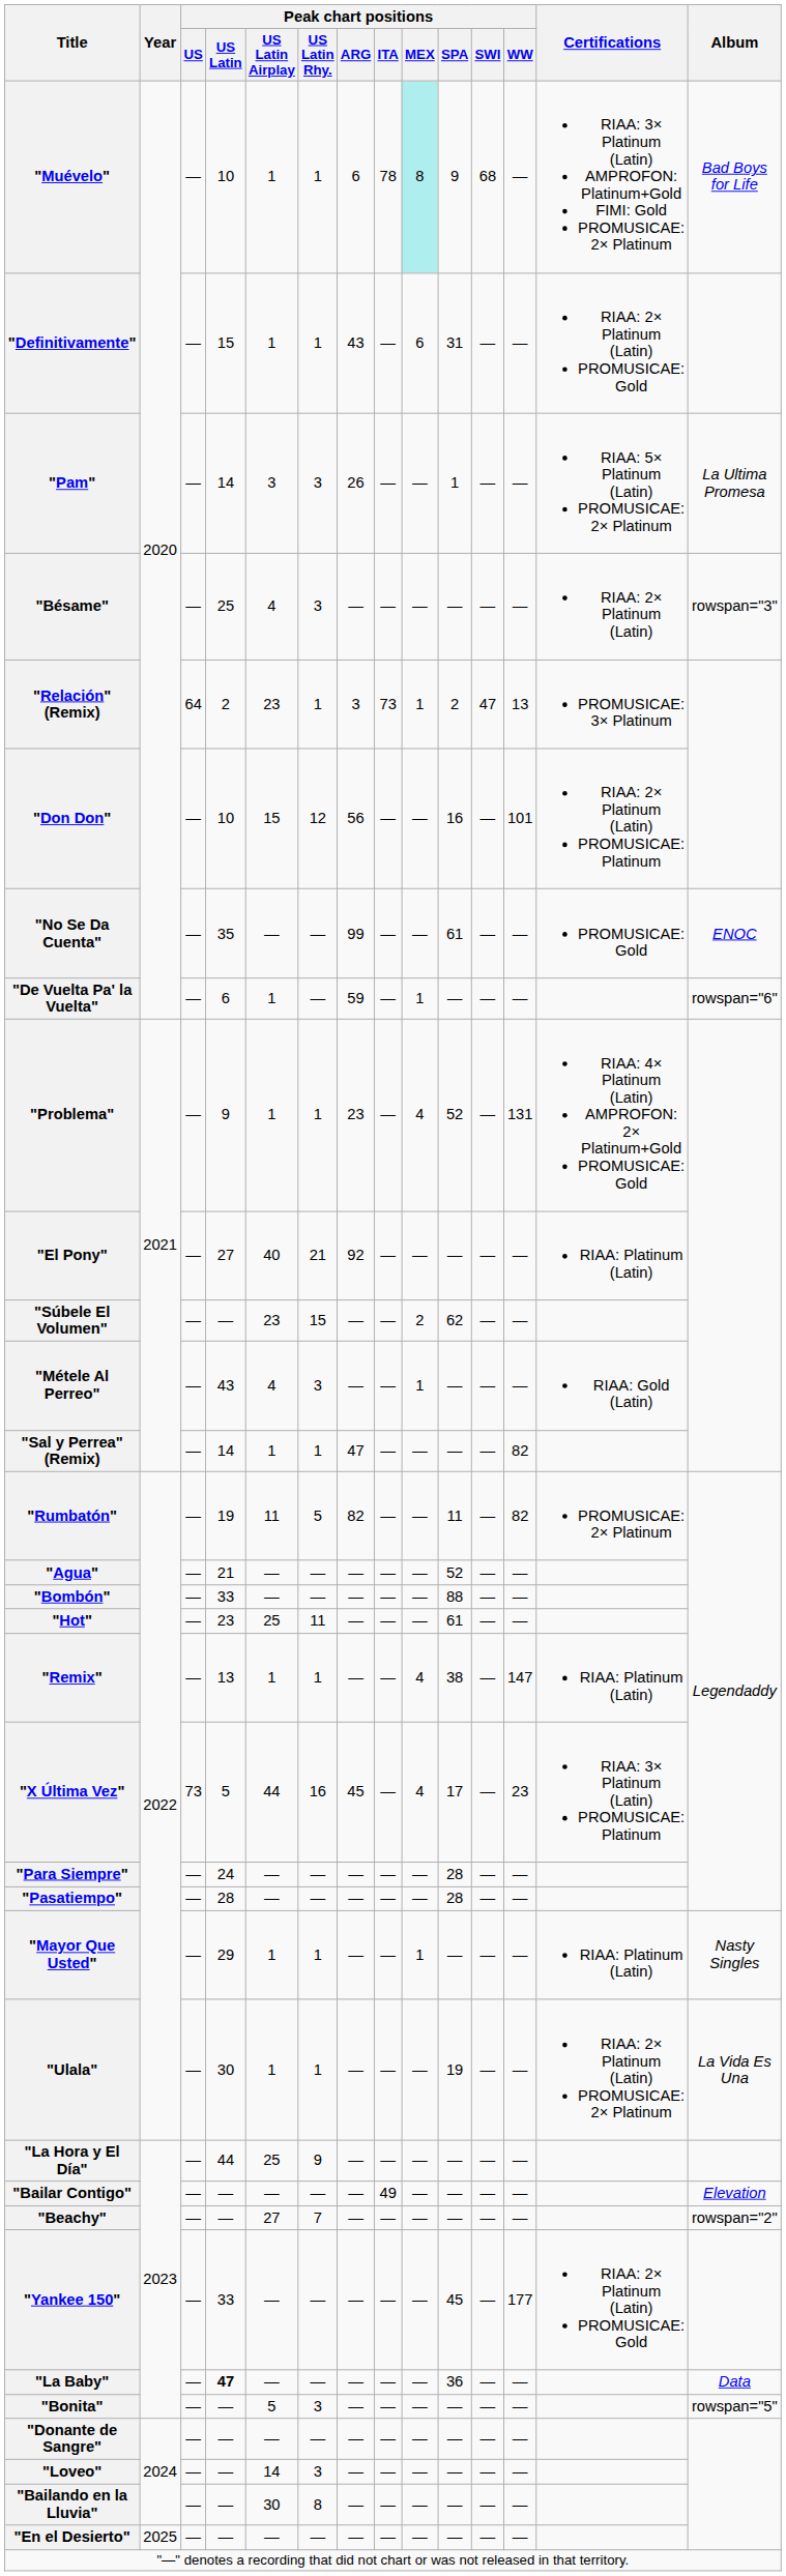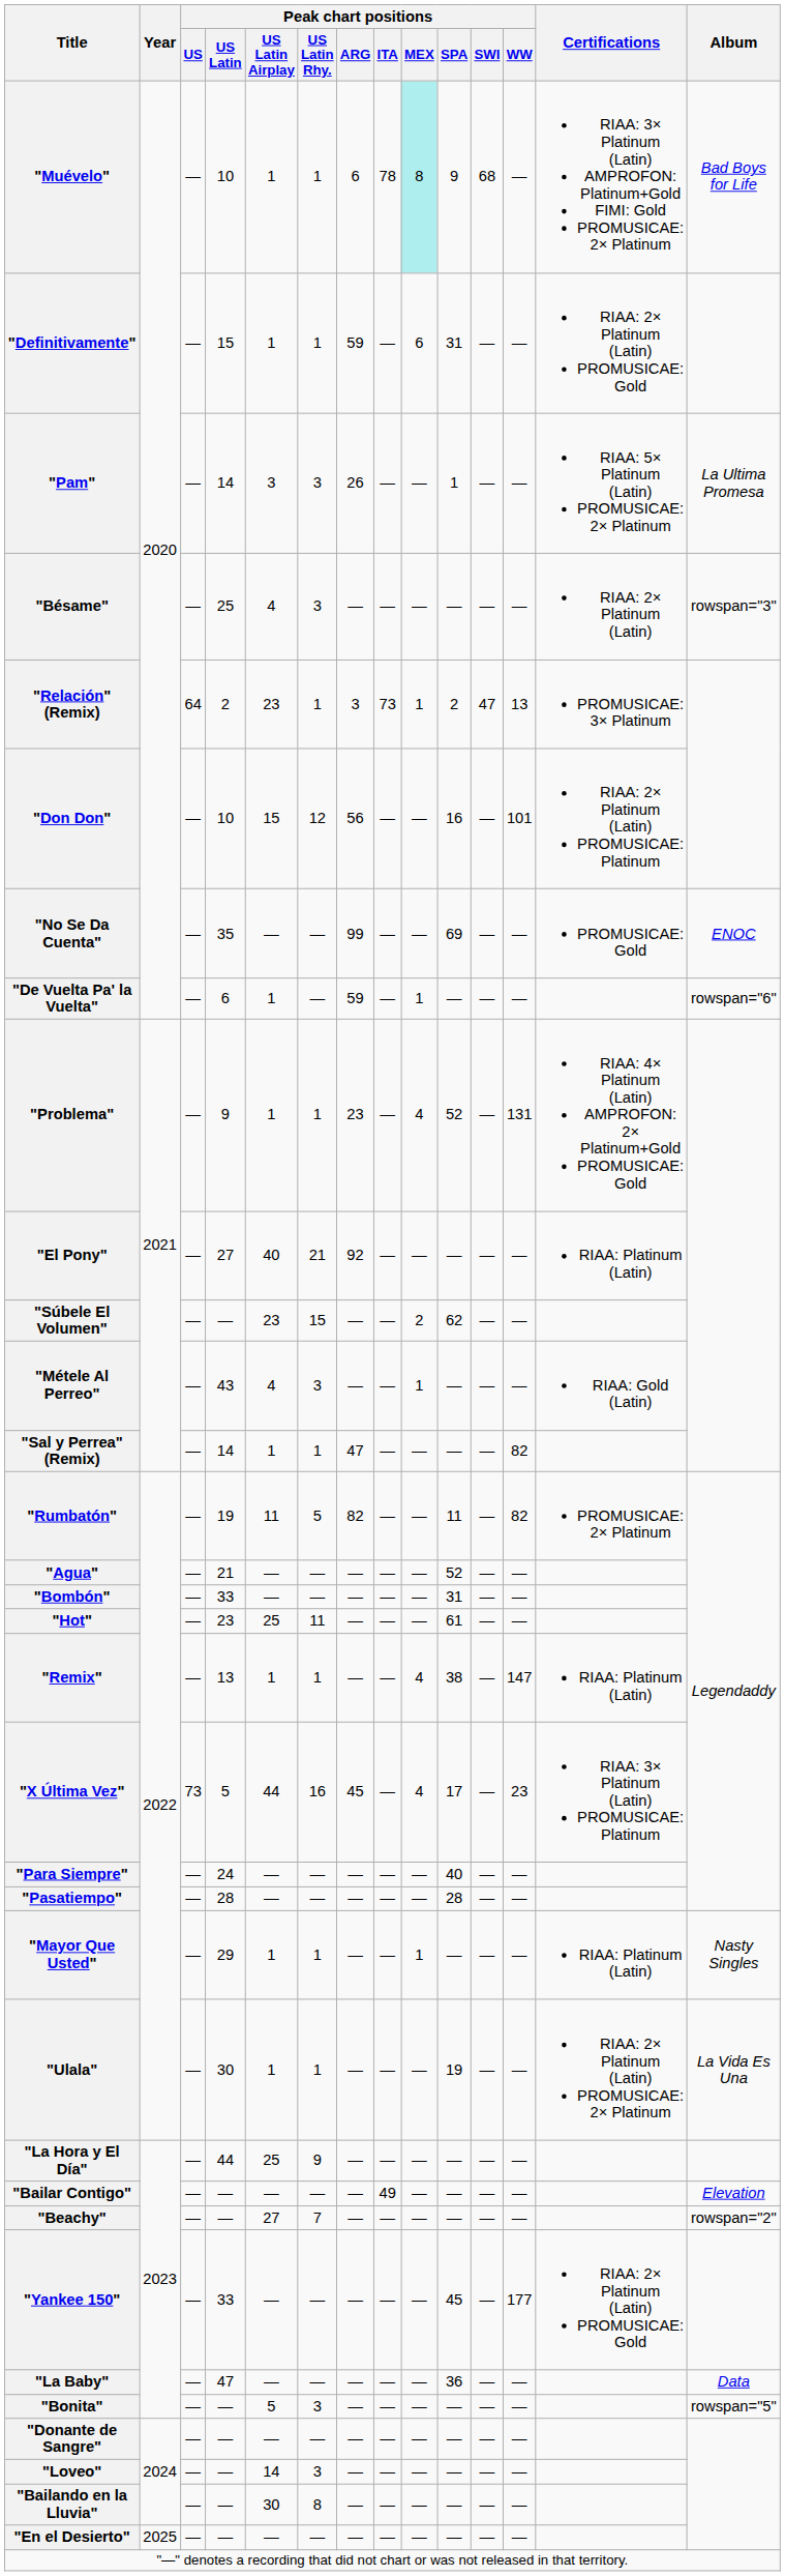"Definitivamente" | Peak chart positions / ARG: 43 -> 59
"No Se Da Cuenta" | Peak chart positions / SPA: 61 -> 69
"Bombón" | Peak chart positions / SPA: 88 -> 31
"Para Siempre" | Peak chart positions / SPA: 28 -> 40
"La Baby" | Peak chart positions / US Latin: bold -> normal
